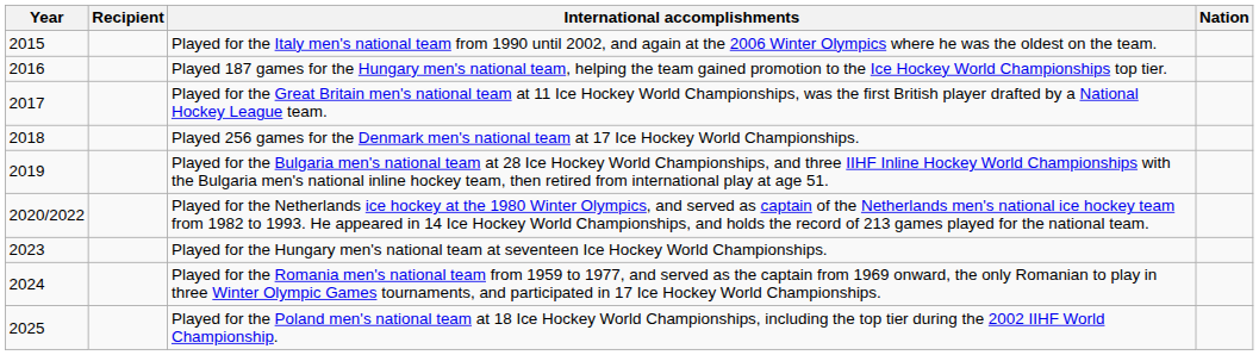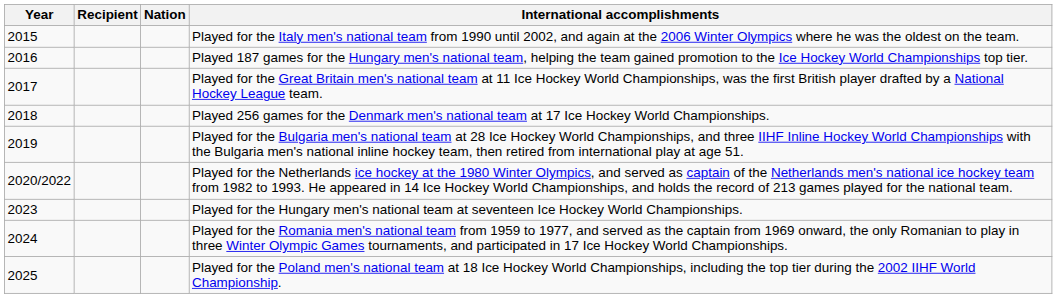columns swapped: Nation <-> International accomplishments
